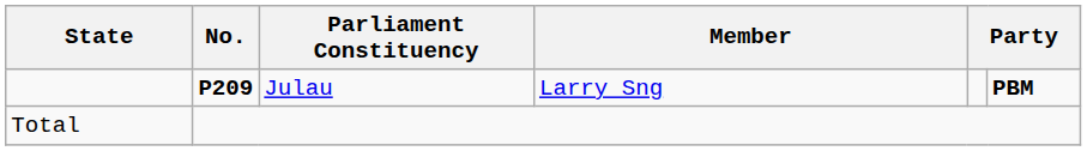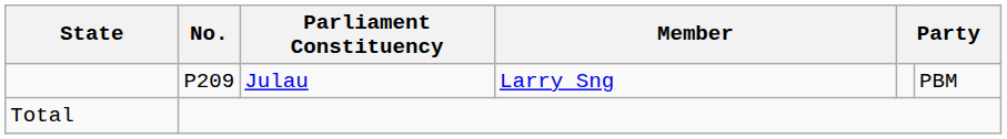row 2 | No.: bold -> normal
row 2 | column 6: bold -> normal
